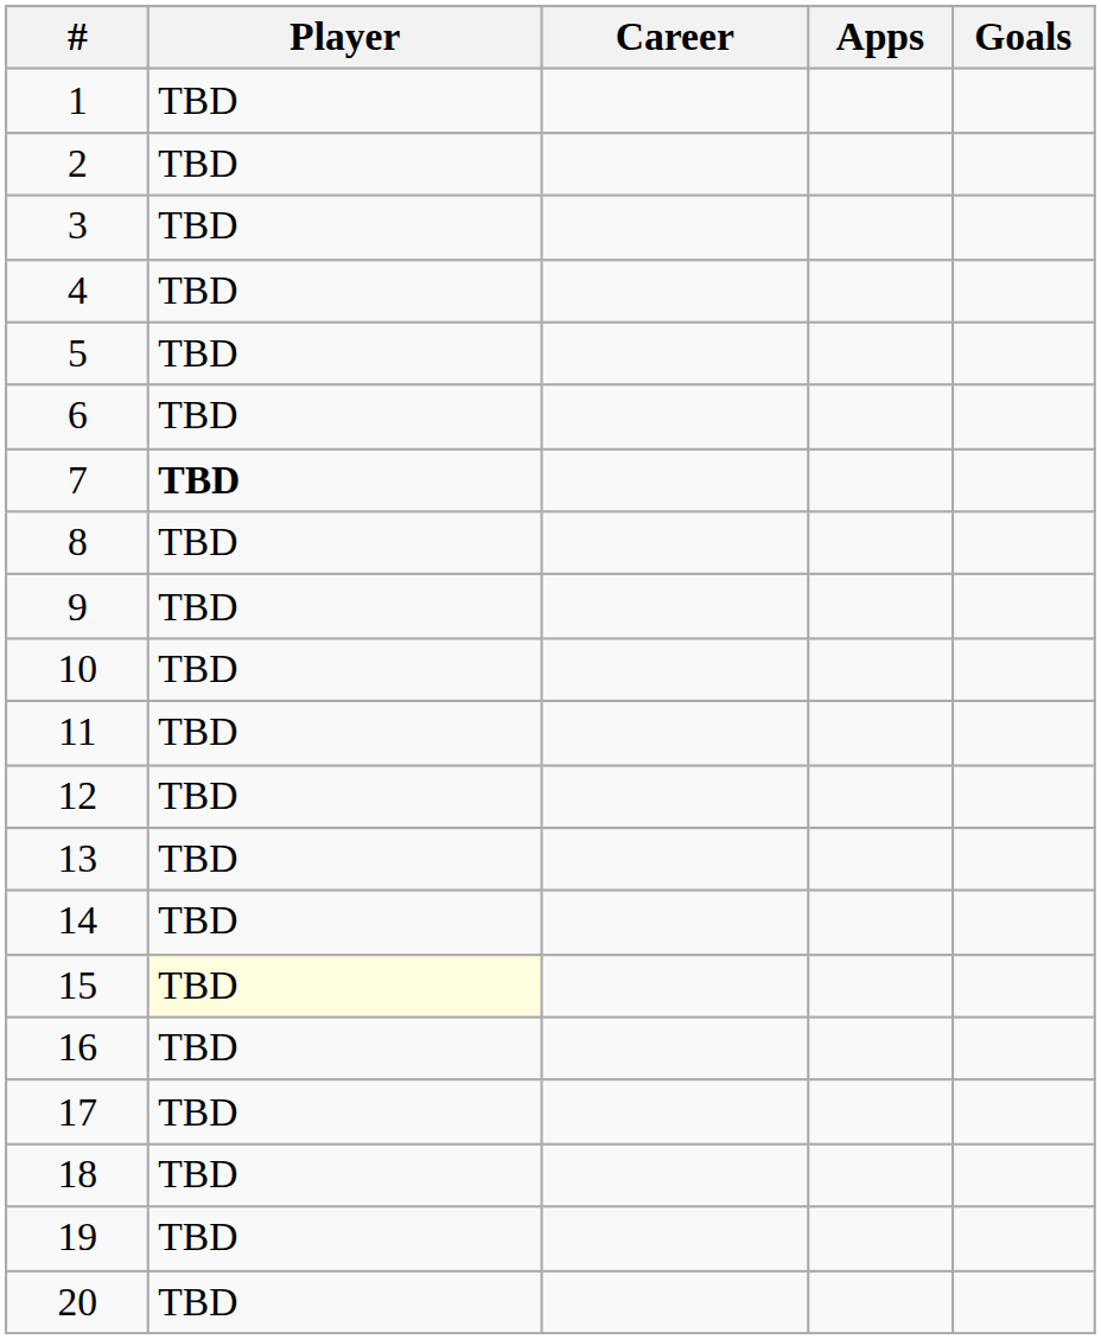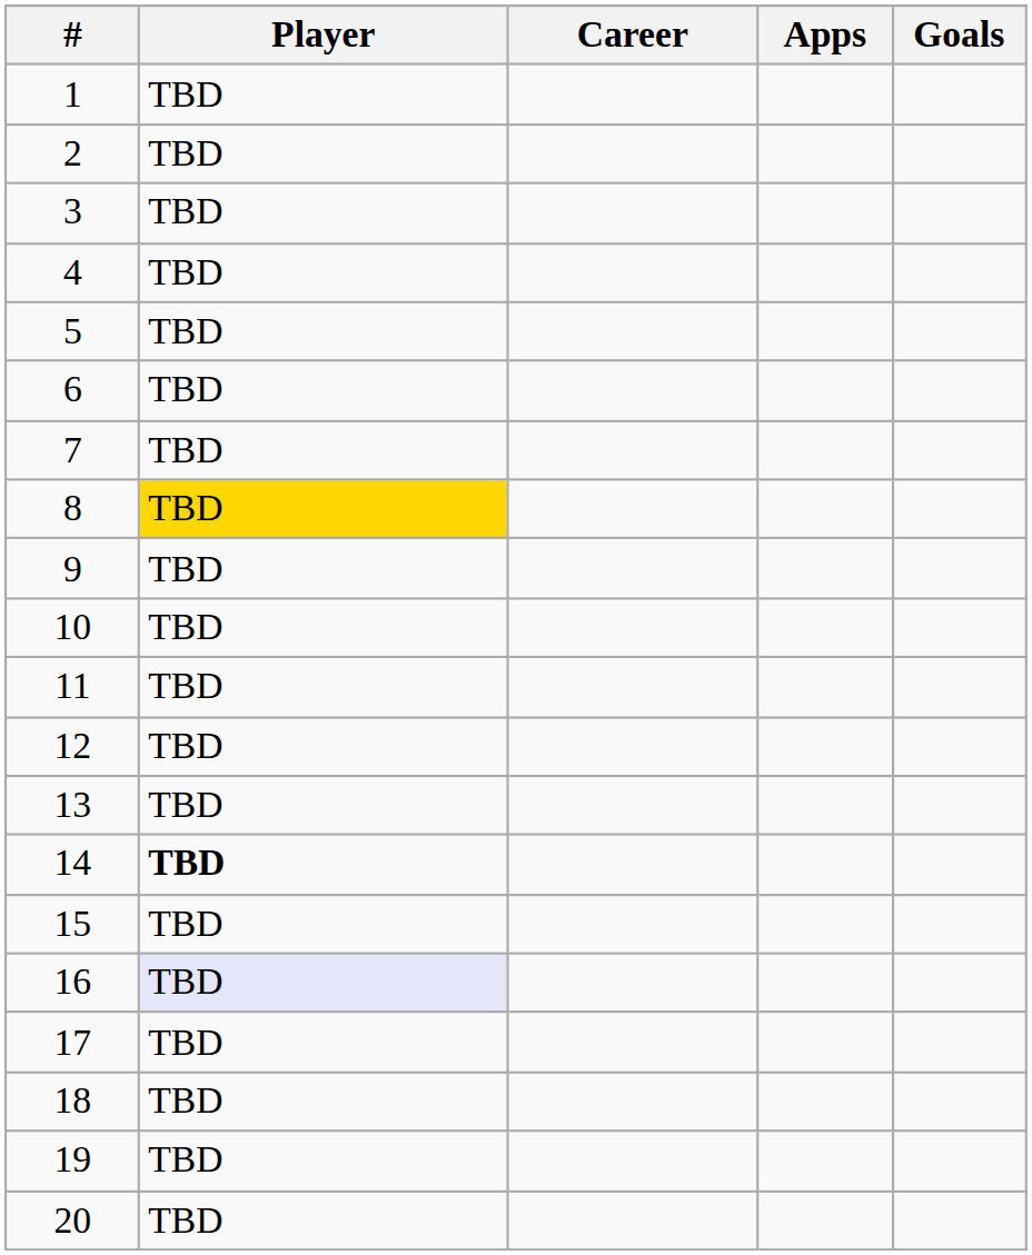7 | Player: bold -> normal
8 | Player: no background -> gold background
14 | Player: normal -> bold
15 | Player: lightyellow background -> no background
16 | Player: no background -> lavender background
